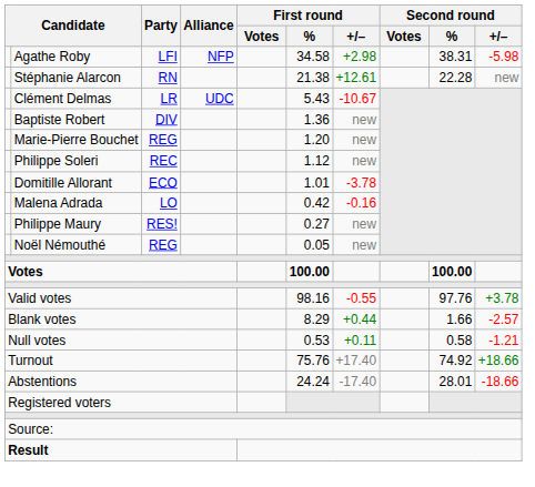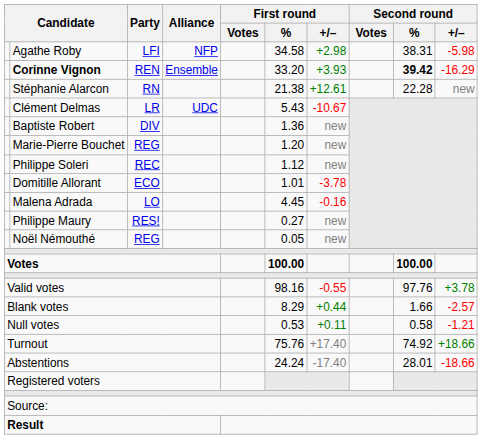+ row: Corinne Vignon | REN | Ensemble | 33.20 | +3.93 | 39.42 | -16.29
Malena Adrada | First round / %: 0.42 -> 4.45
